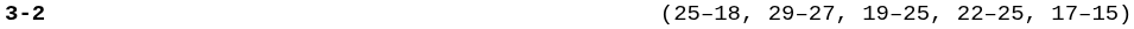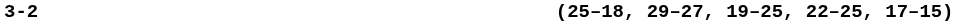row 1 | column 2: normal -> bold
